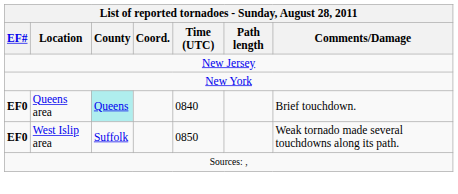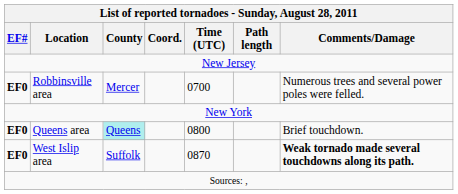+ row: EF0 | Robbinsville area | Mercer | 0700 | Numerous trees and several power poles were felled.
Queens area | Time (UTC): 0840 -> 0800
West Islip area | Time (UTC): 0850 -> 0870
West Islip area | Comments/Damage: normal -> bold
